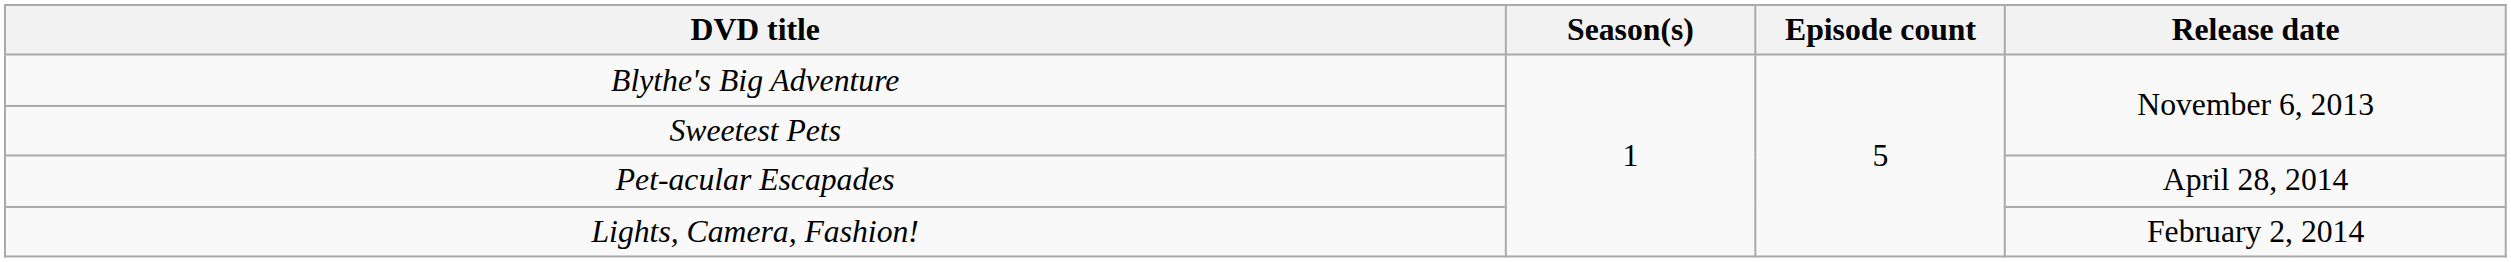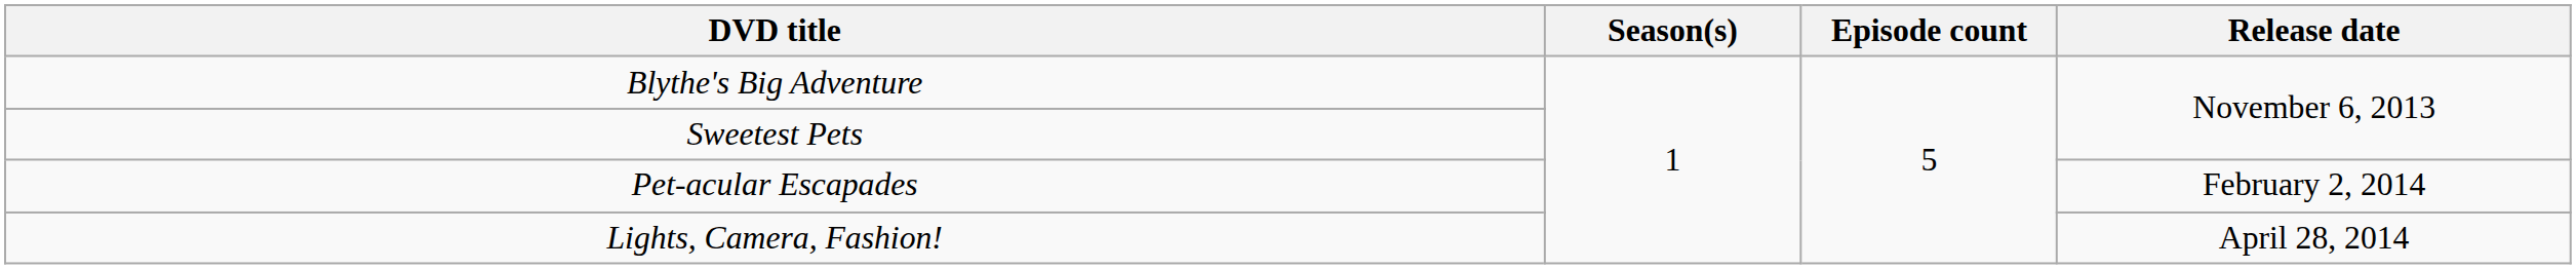Pet-acular Escapades | Release date: April 28, 2014 -> February 2, 2014
Lights, Camera, Fashion! | Release date: February 2, 2014 -> April 28, 2014
